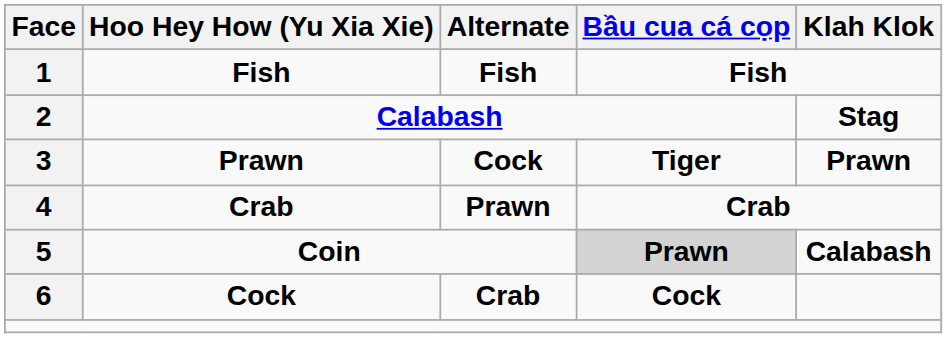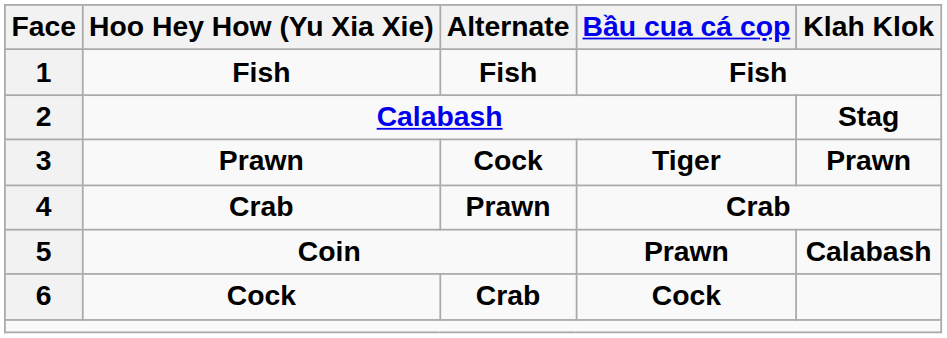Coin | Bầu cua cá cọp: lightgrey background -> no background
